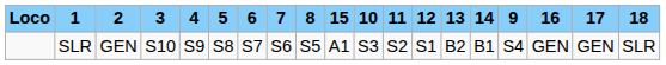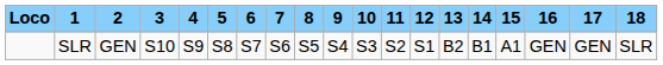columns swapped: 9 <-> 15
